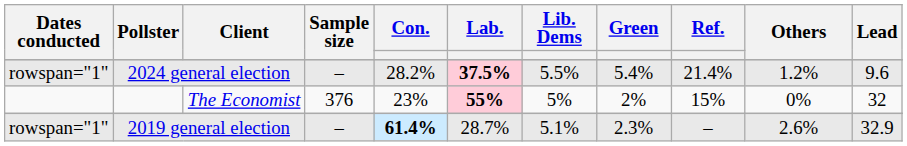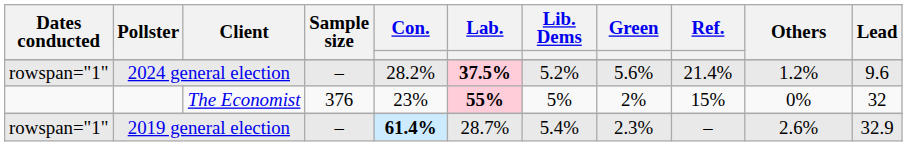2024 general election | Lib. Dems: 5.5% -> 5.2%
2024 general election | Green: 5.4% -> 5.6%
2019 general election | Lib. Dems: 5.1% -> 5.4%
